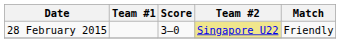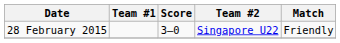28 February 2015 | Team #2: khaki background -> no background
